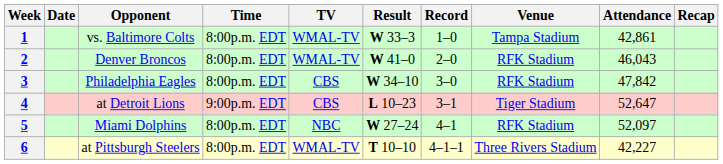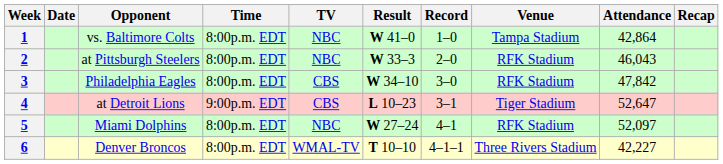1 | TV: WMAL-TV -> NBC
1 | Result: W 33–3 -> W 41–0
1 | Attendance: 42,861 -> 42,864
2 | Opponent: Denver Broncos -> at Pittsburgh Steelers
2 | TV: WMAL-TV -> NBC
2 | Result: W 41–0 -> W 33–3
6 | Opponent: at Pittsburgh Steelers -> Denver Broncos
